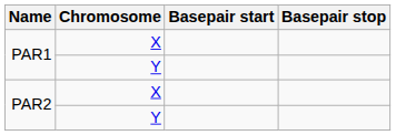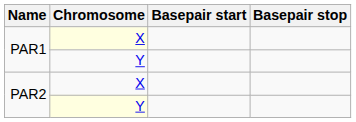PAR1 / X | Chromosome: no background -> lightyellow background
PAR2 / Y | Chromosome: no background -> lightyellow background
